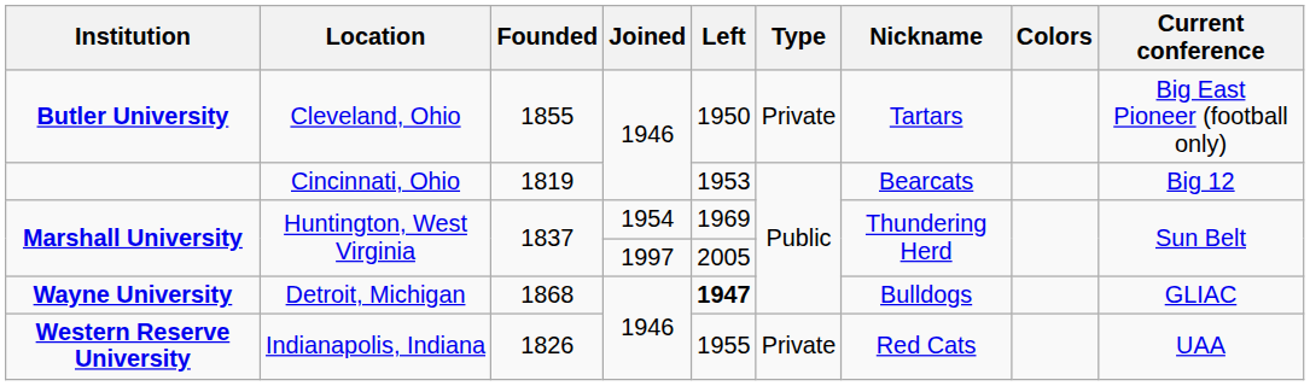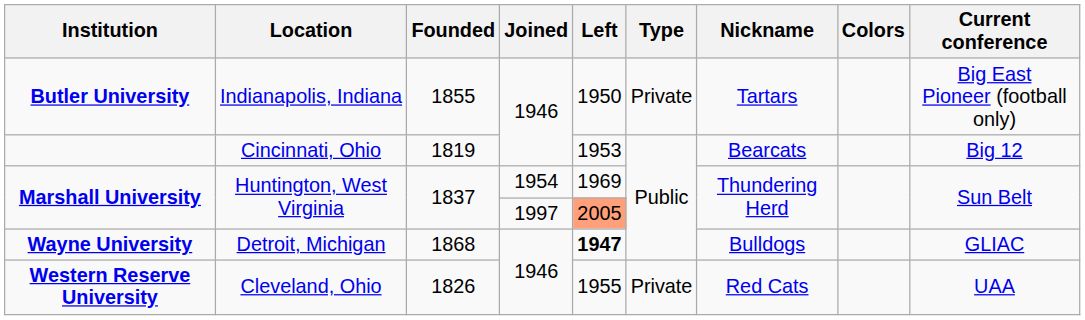Butler University | Location: Cleveland, Ohio -> Indianapolis, Indiana
Marshall University / 1997 | Left: no background -> lightsalmon background
Western Reserve University | Location: Indianapolis, Indiana -> Cleveland, Ohio
